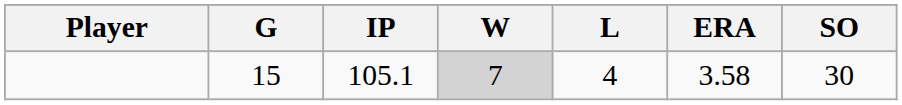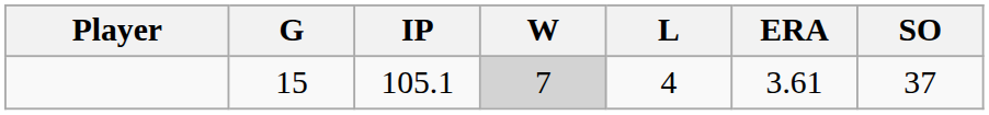row 2 | ERA: 3.58 -> 3.61
row 2 | SO: 30 -> 37
